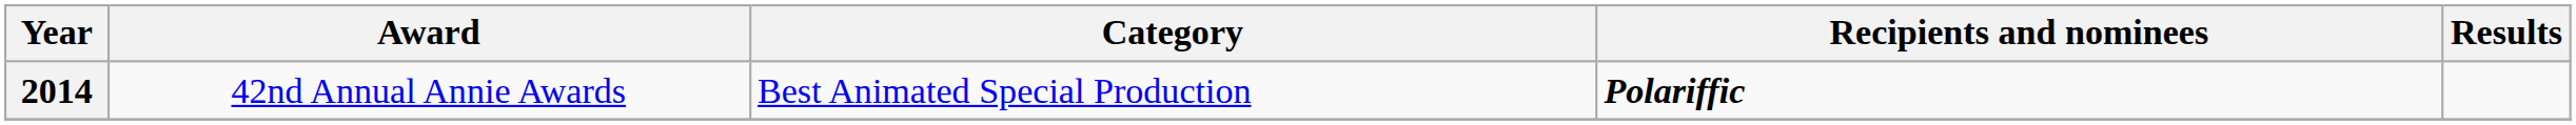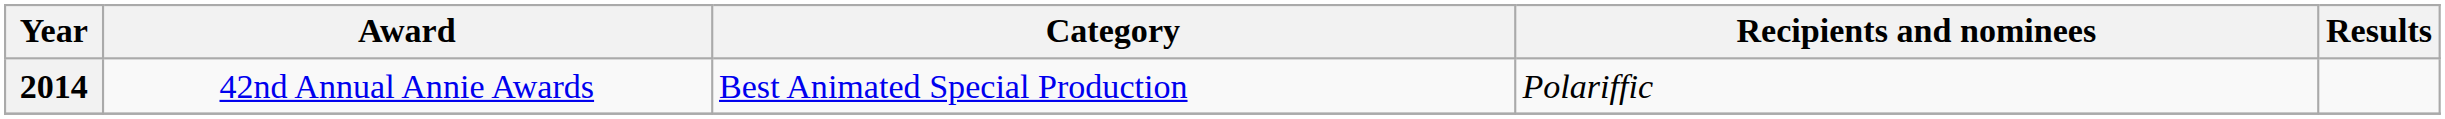2014 | Recipients and nominees: bold -> normal
